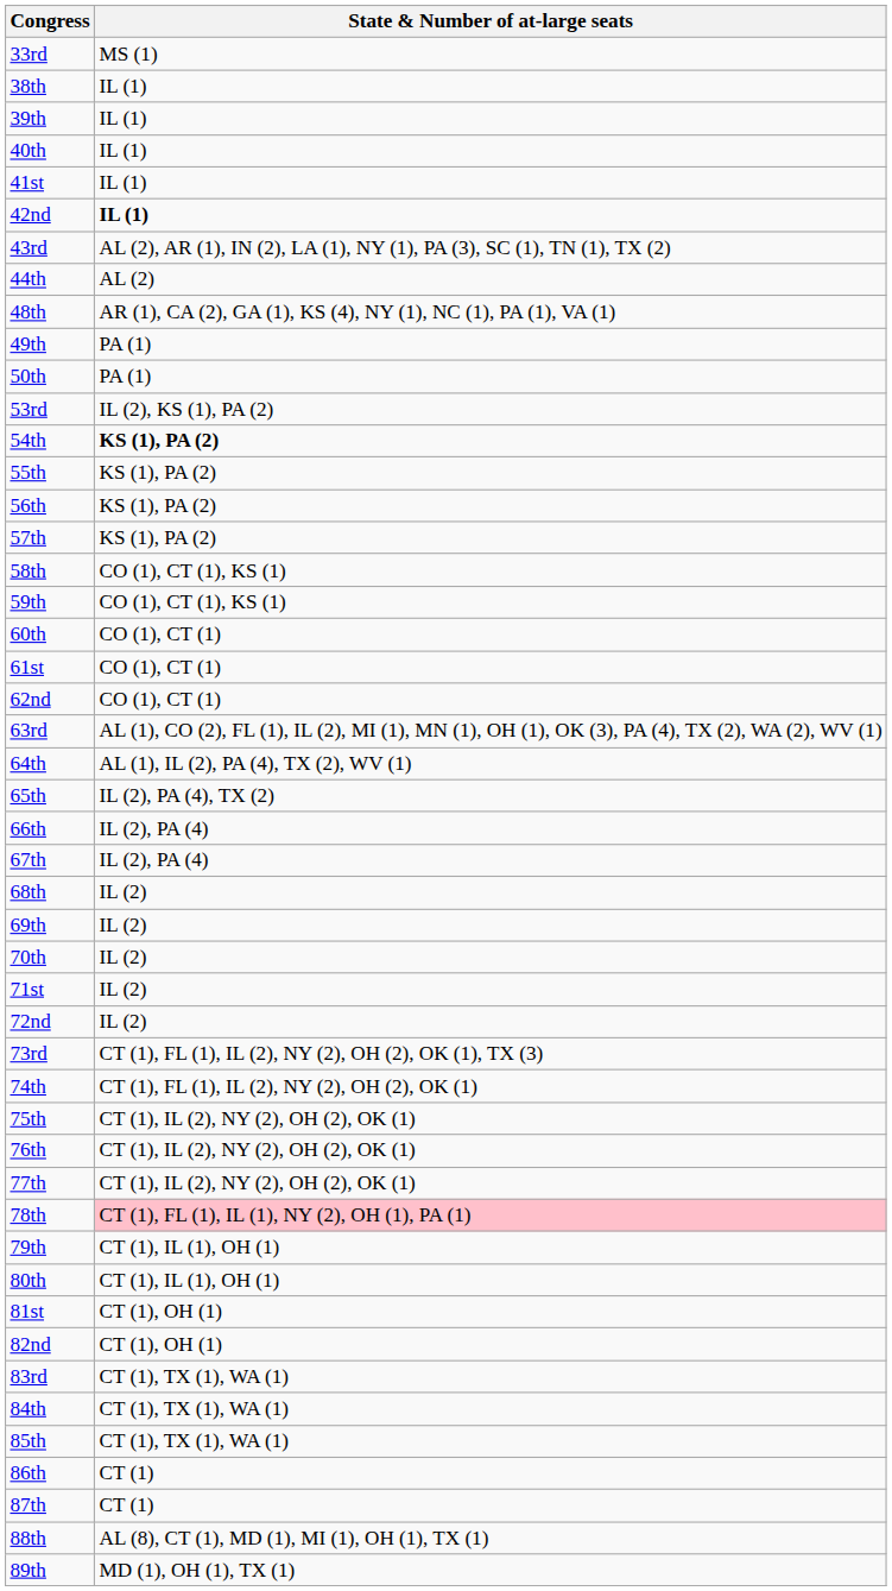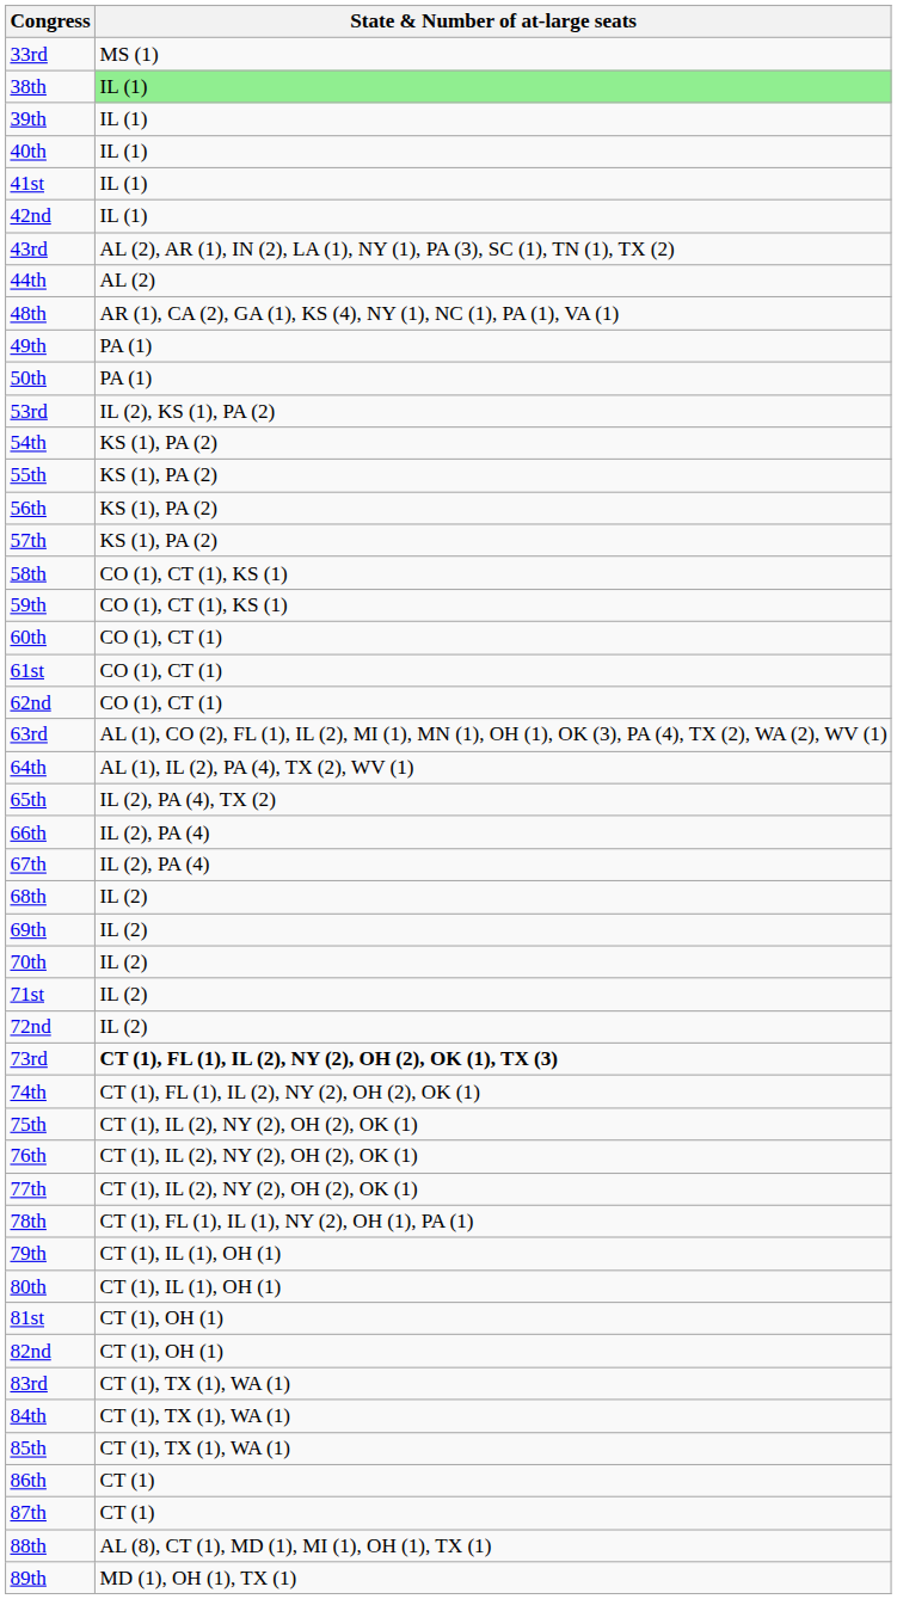38th | State & Number of at-large seats: no background -> lightgreen background
42nd | State & Number of at-large seats: bold -> normal
54th | State & Number of at-large seats: bold -> normal
73rd | State & Number of at-large seats: normal -> bold
78th | State & Number of at-large seats: pink background -> no background
